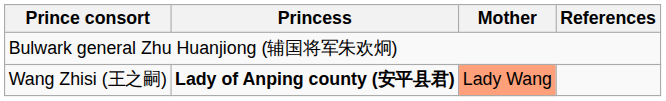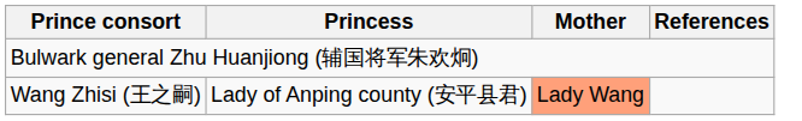Wang Zhisi (王之嗣) | Princess: bold -> normal
